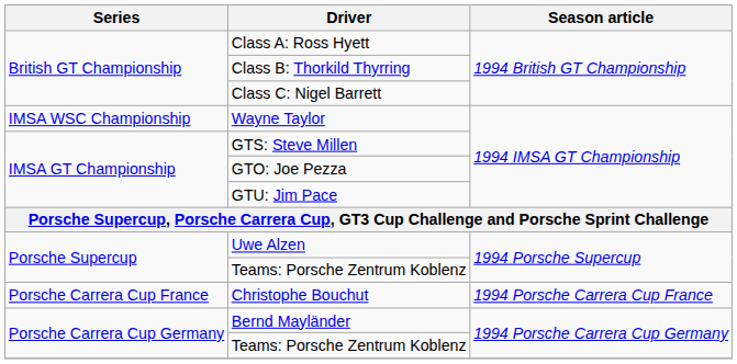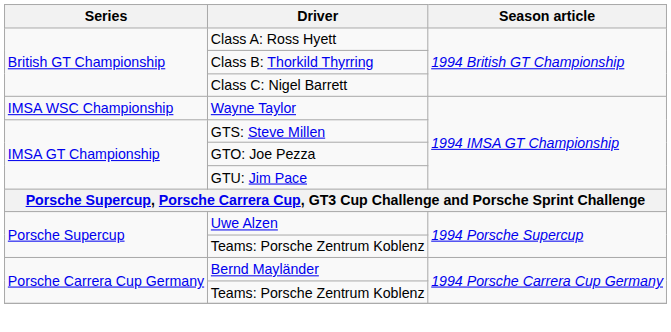- row: Porsche Carrera Cup France | Christophe Bouchut | 1994 Porsche Carrera Cup France
